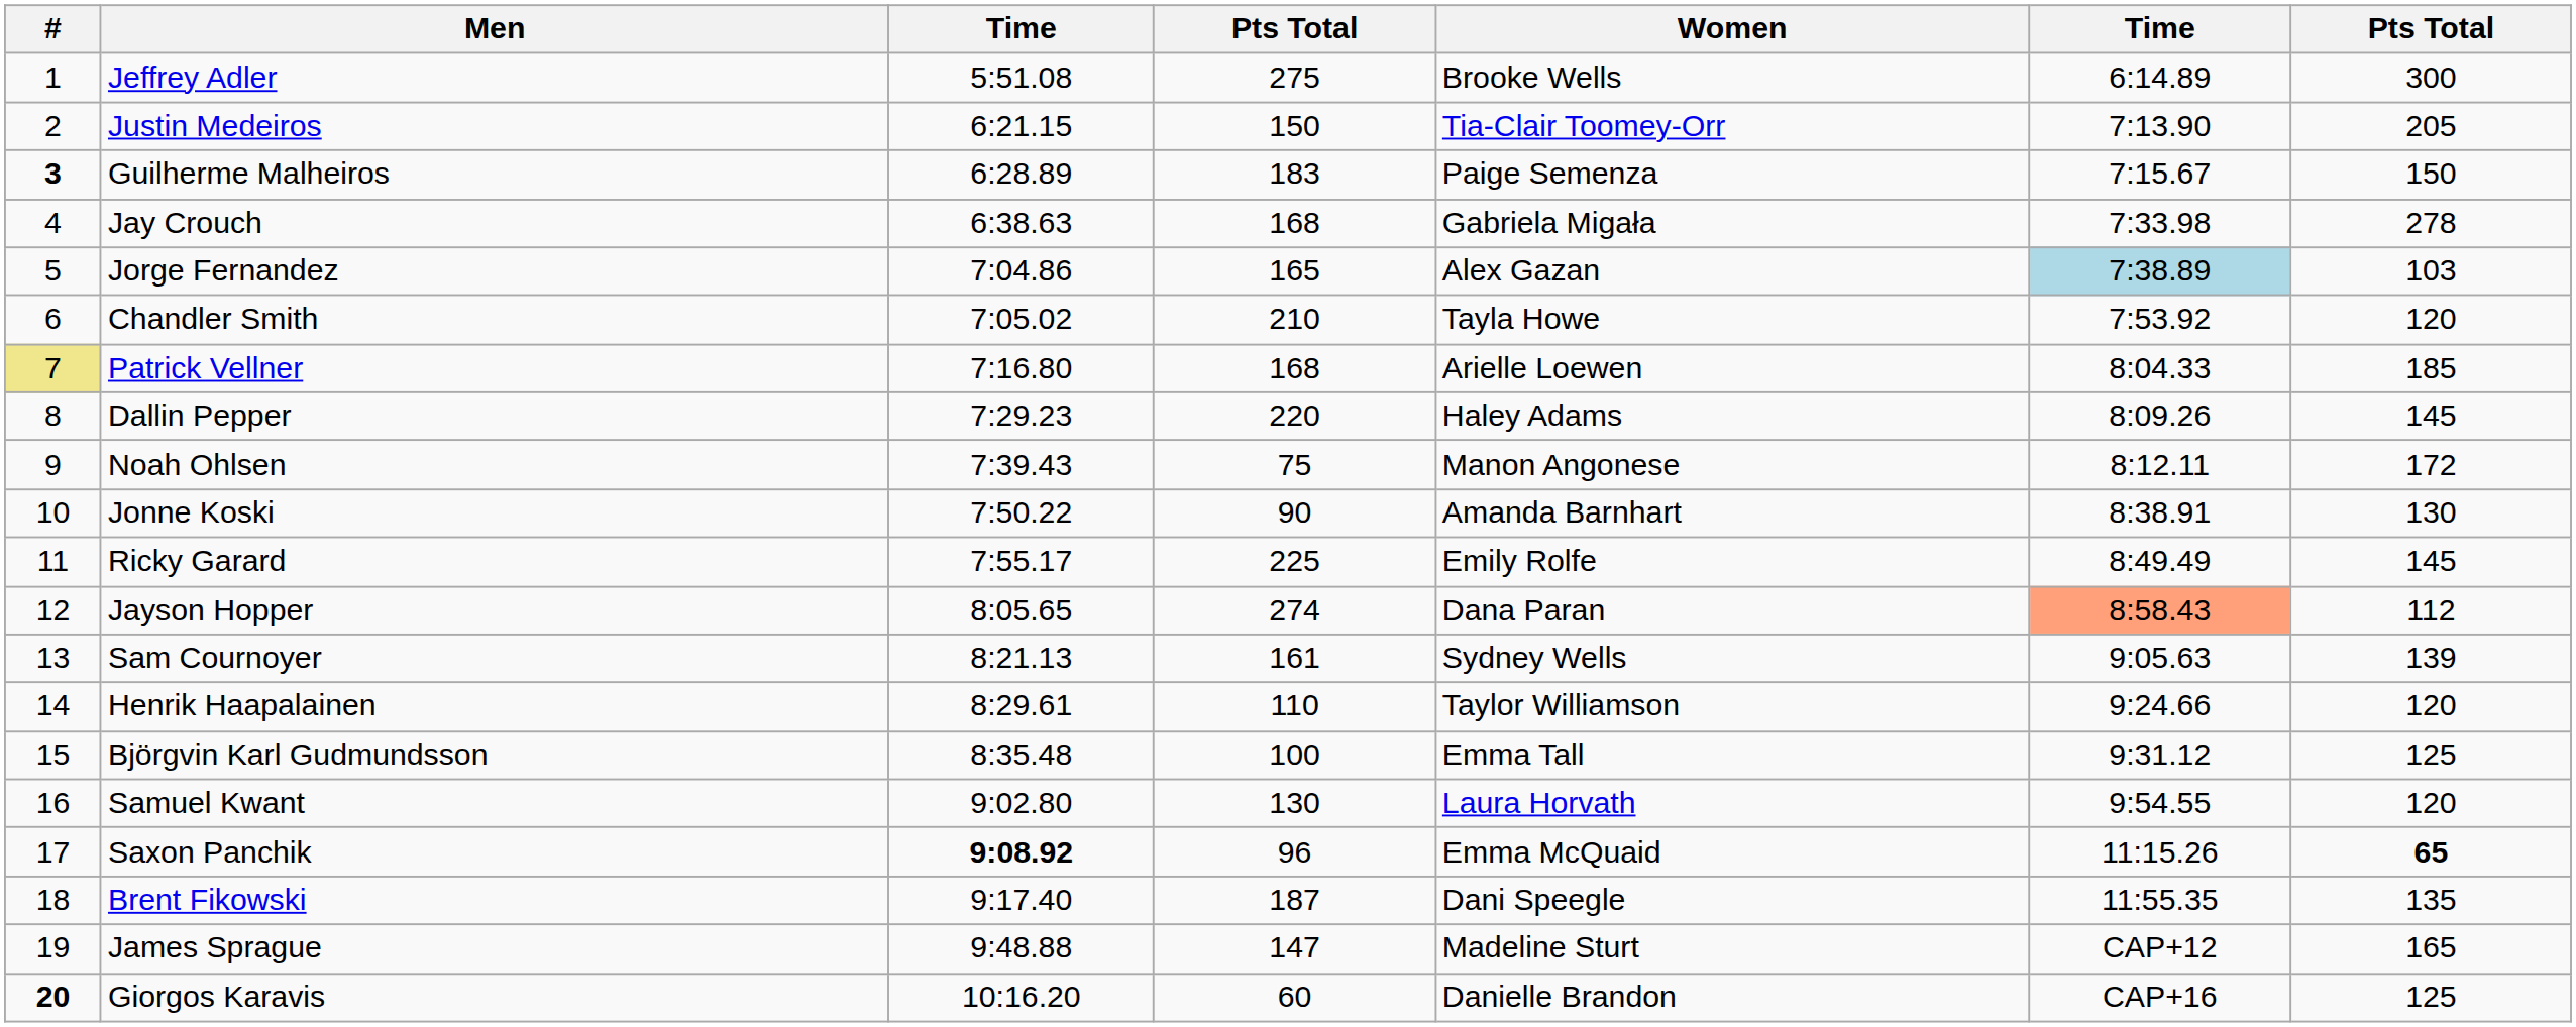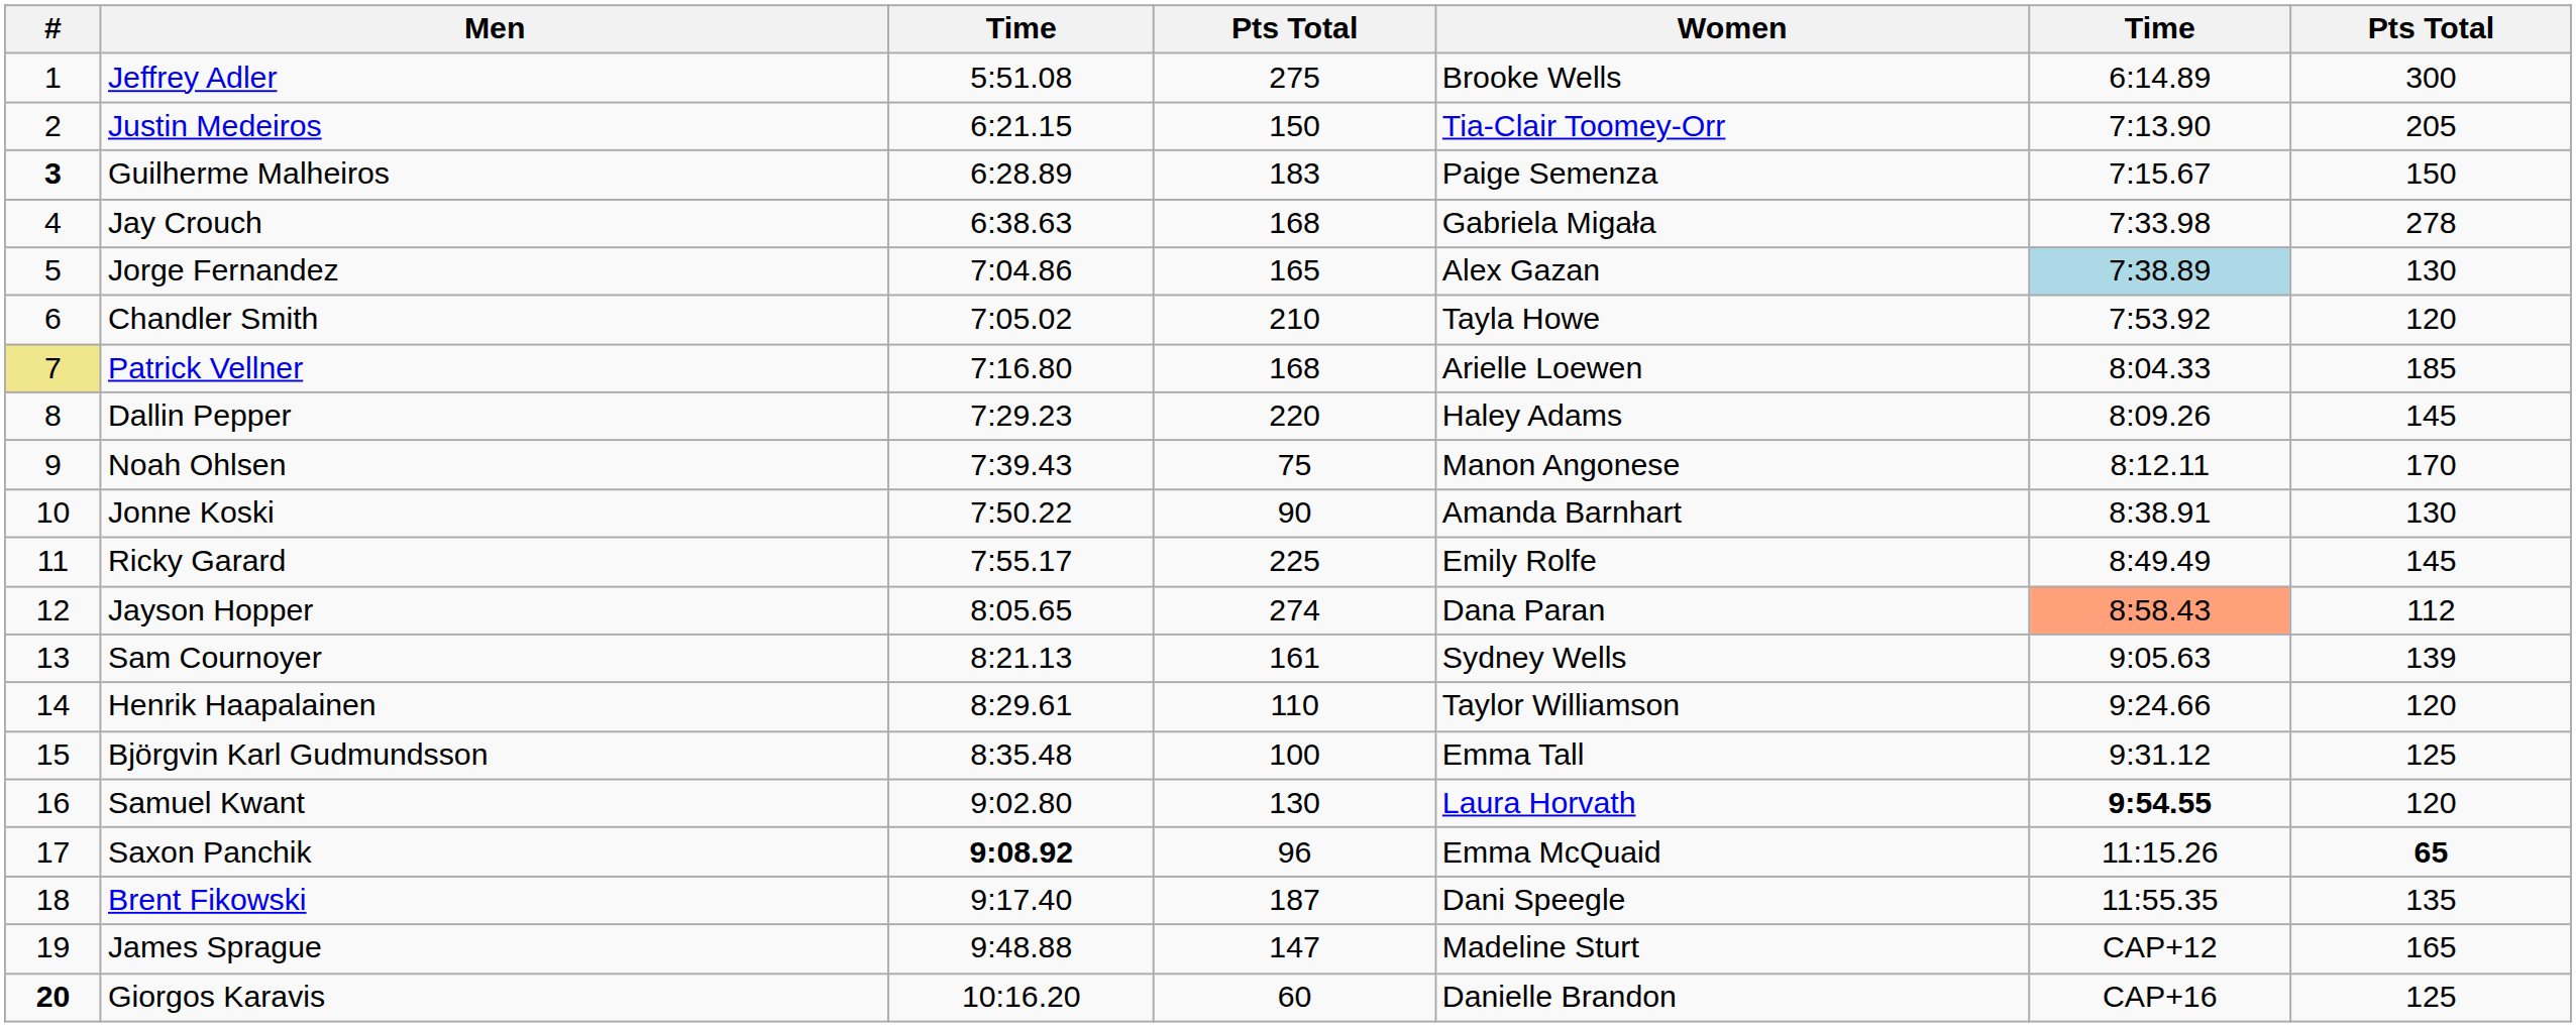Jorge Fernandez | column 7: 103 -> 130
Noah Ohlsen | column 7: 172 -> 170
Samuel Kwant | column 6: normal -> bold
